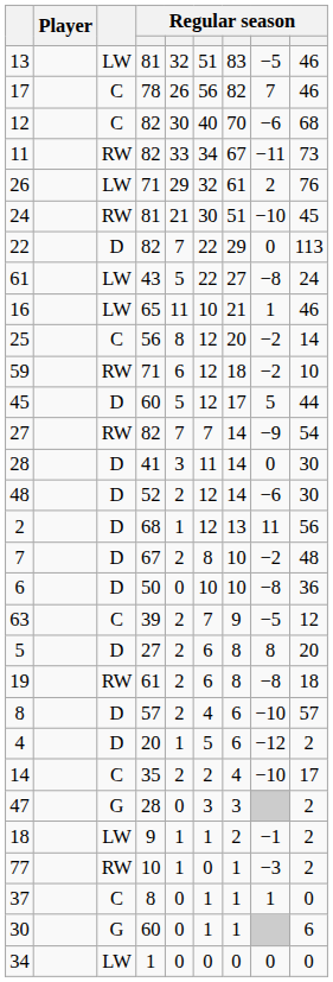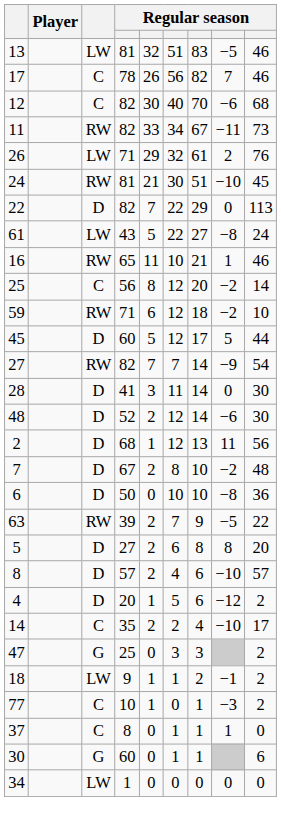16 | column 3: LW -> RW
63 | column 3: C -> RW
63 | column 9: 12 -> 22
- row: 19 | RW | 61 | 2 | 6 | 8 | −8 | 18
47 | column 4: 28 -> 25
77 | column 3: RW -> C
